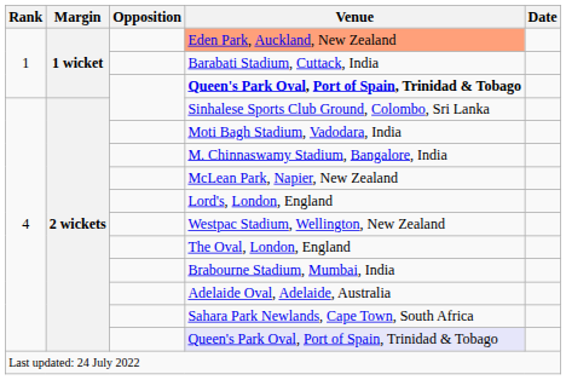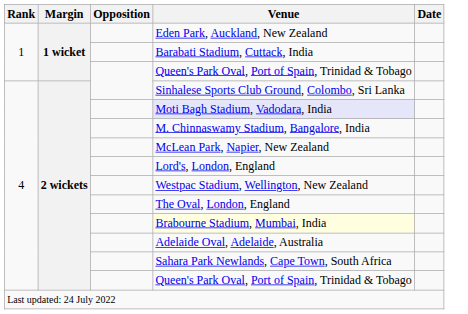Eden Park, Auckland, New Zealand | Venue: lightsalmon background -> no background
1 / Queen's Park Oval, Port of Spain, Trinidad & Tobago | Venue: bold -> normal
Moti Bagh Stadium, Vadodara, India | Venue: no background -> lavender background
Brabourne Stadium, Mumbai, India | Venue: no background -> lightyellow background
4 / Queen's Park Oval, Port of Spain, Trinidad & Tobago | Venue: lavender background -> no background
